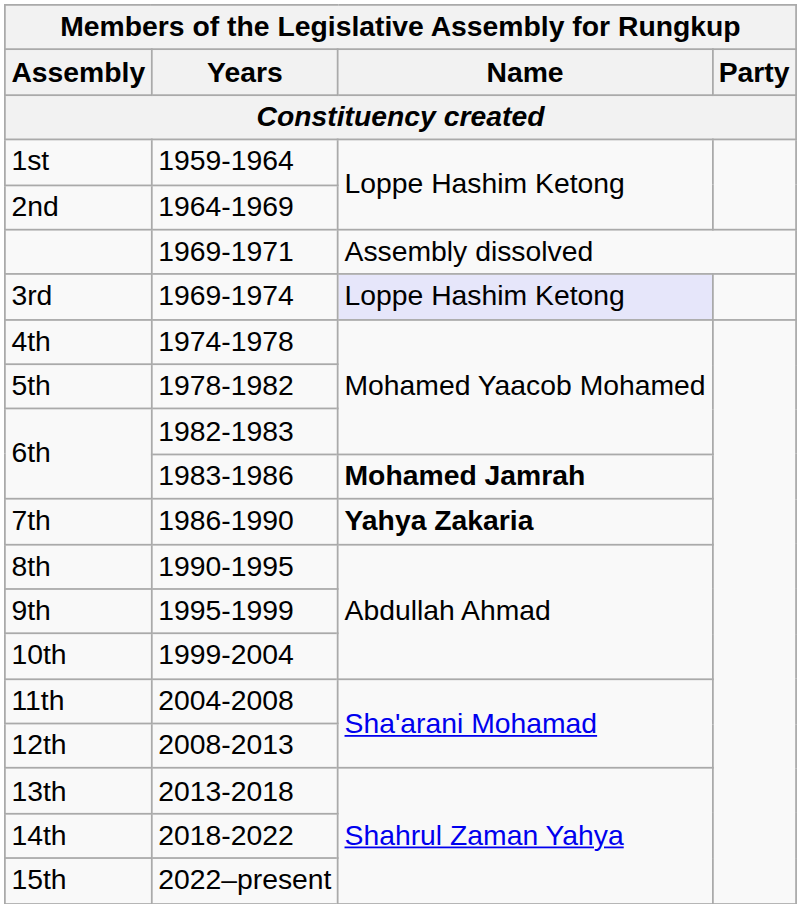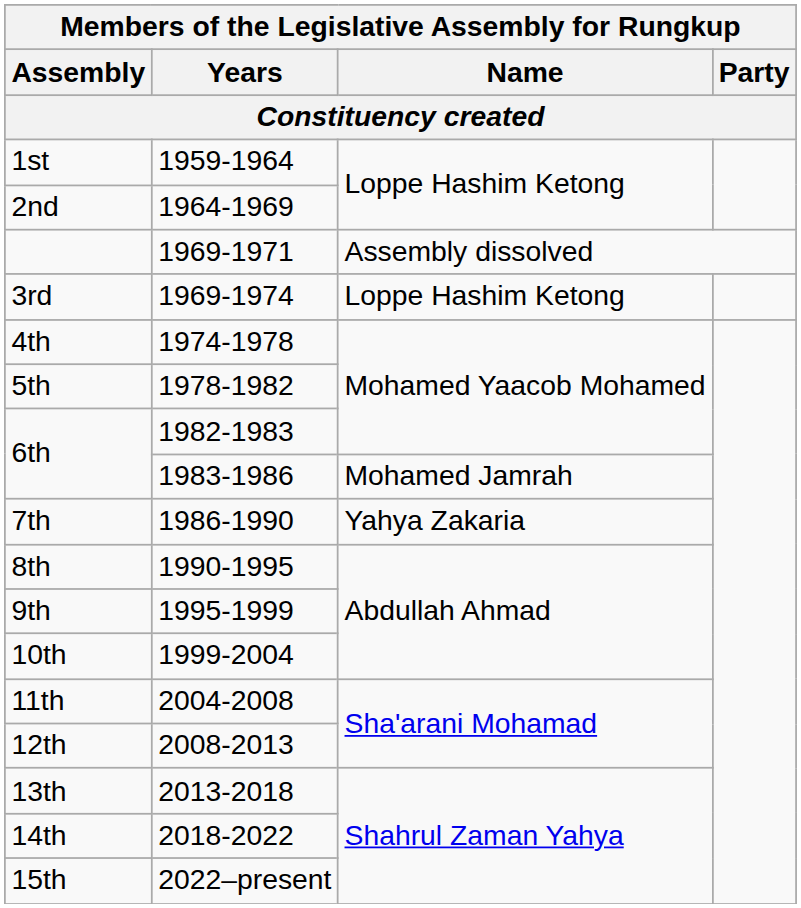3rd | Name: lavender background -> no background
6th / 1983-1986 | Name: bold -> normal
7th | Name: bold -> normal
